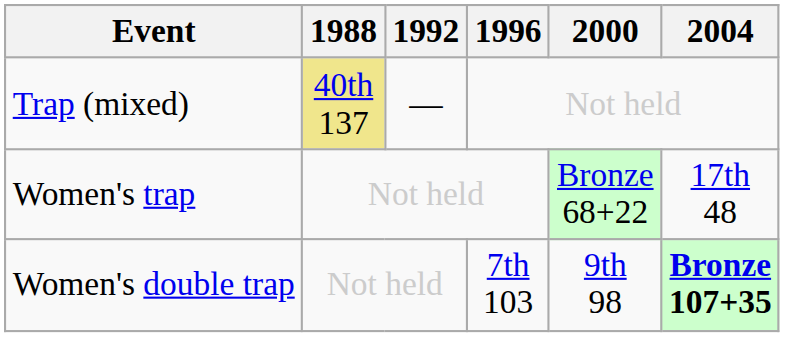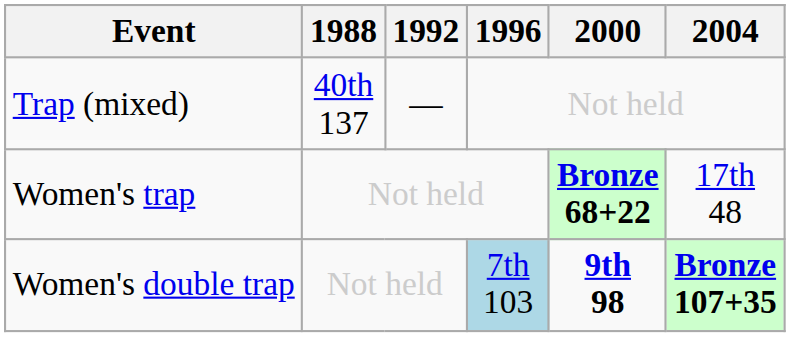Trap (mixed) | 1988: khaki background -> no background
Women's trap | 2000: normal -> bold
Women's double trap | 1996: no background -> lightblue background
Women's double trap | 2000: normal -> bold
